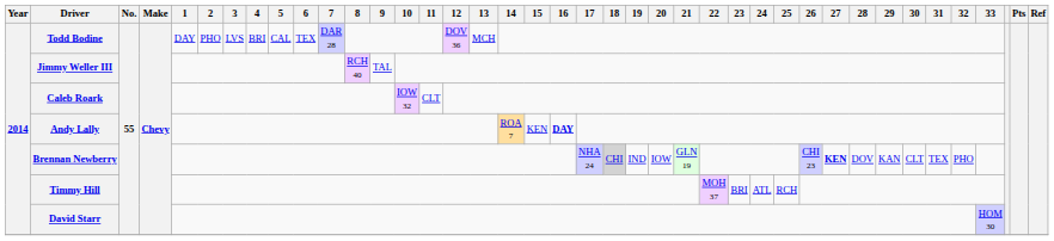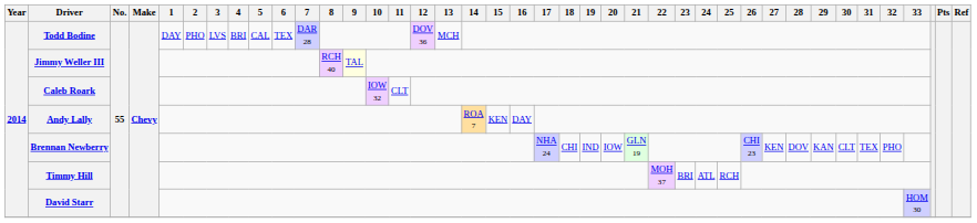Jimmy Weller III | 9: no background -> lightyellow background
Andy Lally | 16: bold -> normal
Brennan Newberry | 18: lightgrey background -> no background
Brennan Newberry | 27: bold -> normal
